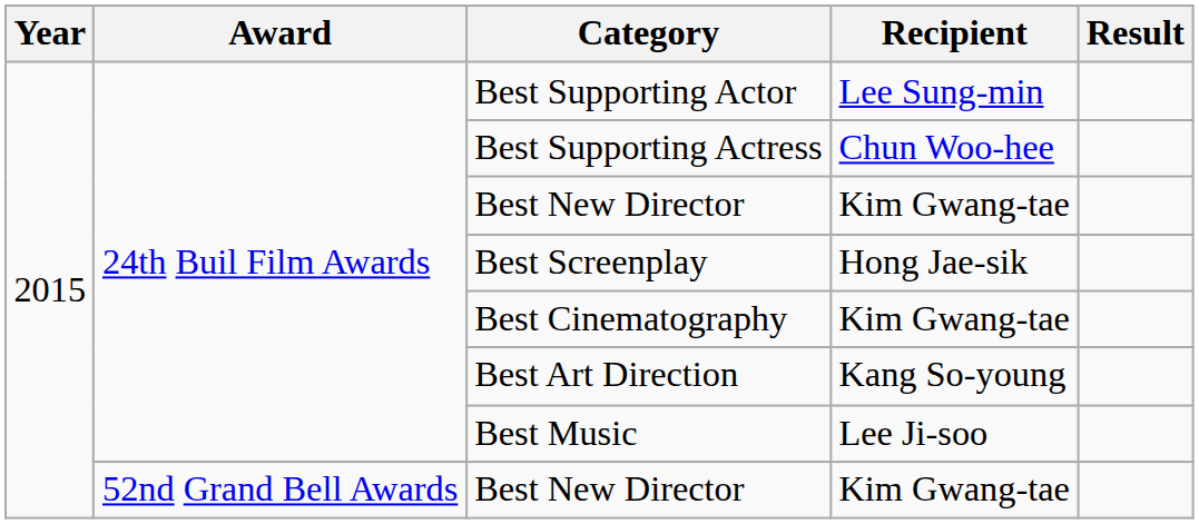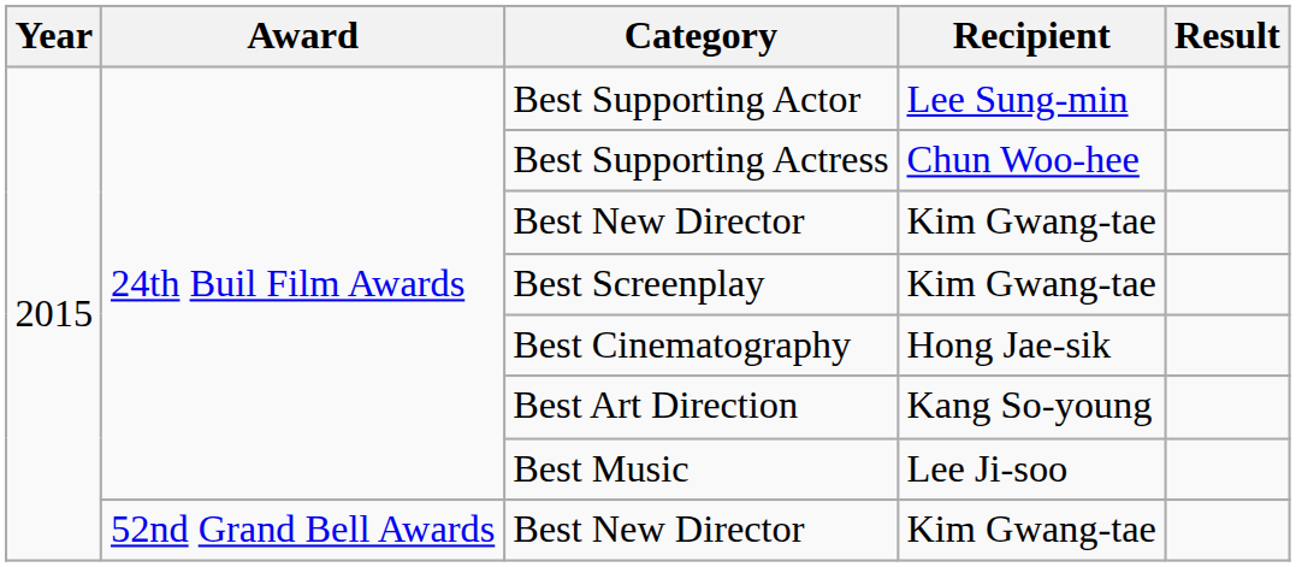Best Screenplay | Recipient: Hong Jae-sik -> Kim Gwang-tae
Best Cinematography | Recipient: Kim Gwang-tae -> Hong Jae-sik
